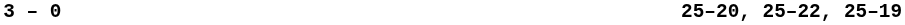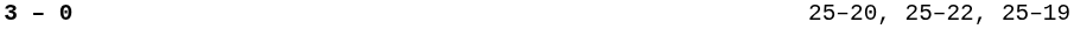row 1 | column 2: bold -> normal
